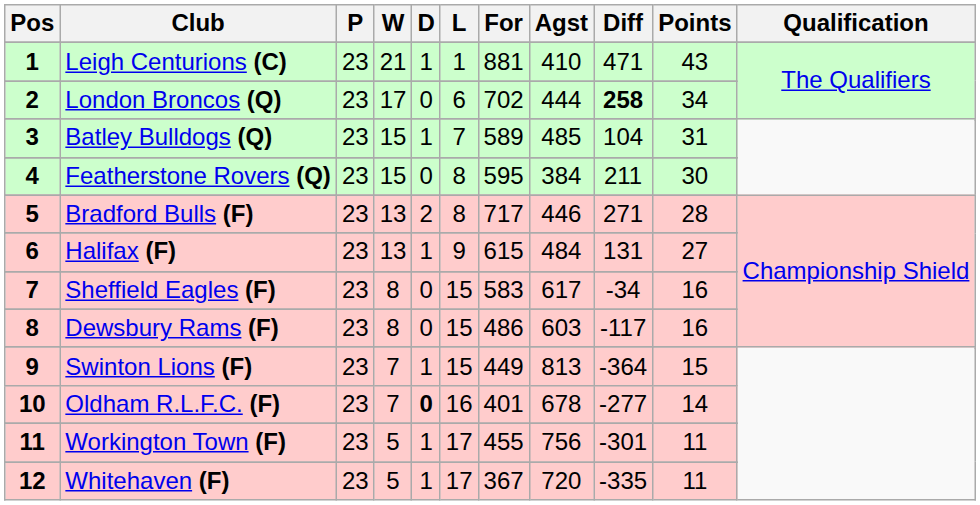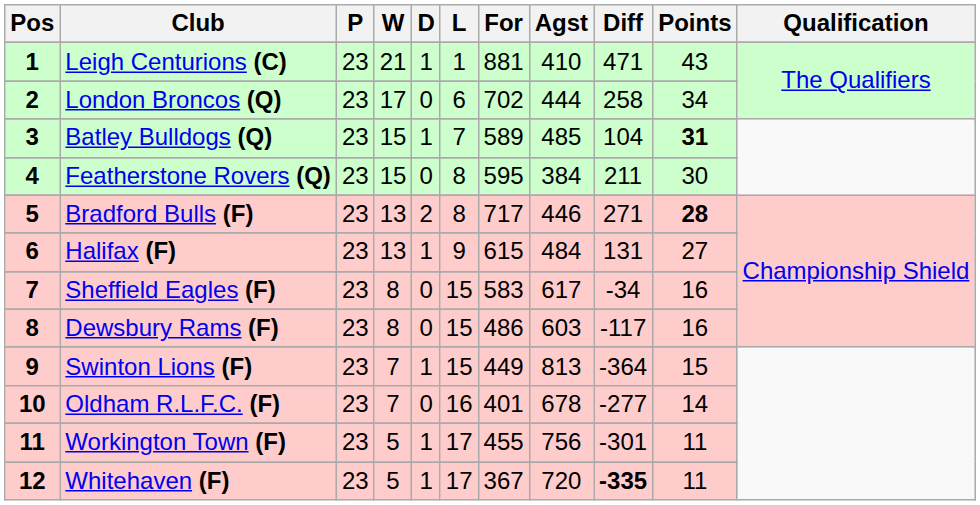London Broncos (Q) | Diff: bold -> normal
Batley Bulldogs (Q) | Points: normal -> bold
Bradford Bulls (F) | Points: normal -> bold
Oldham R.L.F.C. (F) | D: bold -> normal
Whitehaven (F) | Diff: normal -> bold
